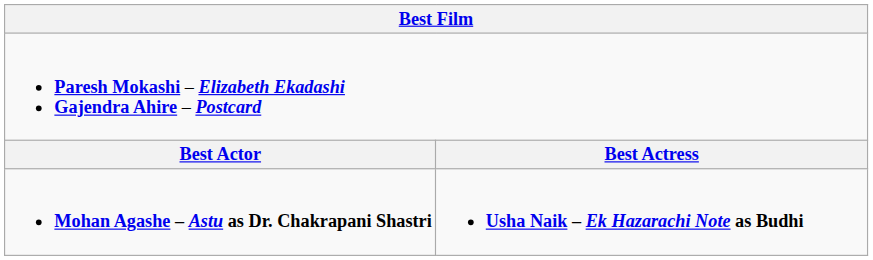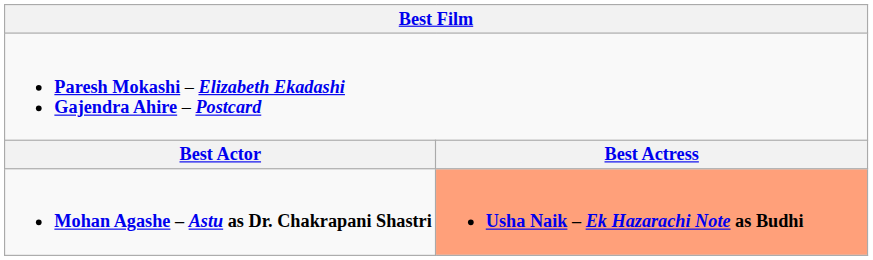Mohan Agashe – Astu as Dr. Chakrapani Shastri | column 2: no background -> lightsalmon background
